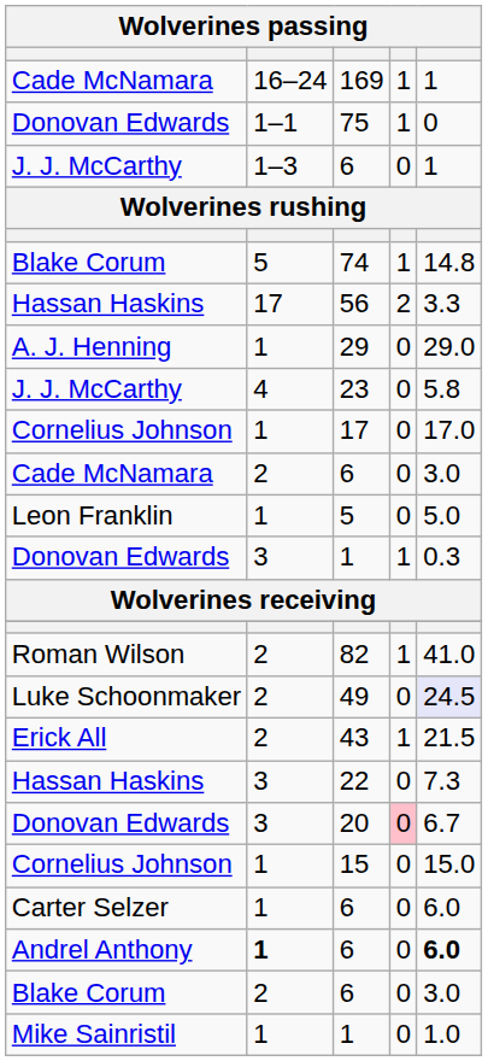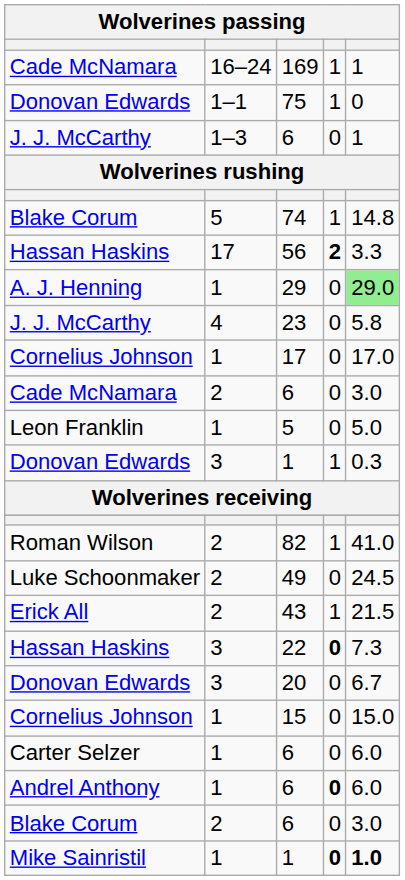56 | column 4: normal -> bold
29 | column 5: no background -> lightgreen background
49 | column 5: lavender background -> no background
22 | column 4: normal -> bold
20 | column 4: pink background -> no background
Andrel Anthony / 6 | column 2: bold -> normal
Andrel Anthony / 6 | column 4: normal -> bold
Andrel Anthony / 6 | column 5: bold -> normal
Mike Sainristil / 1 | column 4: normal -> bold
Mike Sainristil / 1 | column 5: normal -> bold
